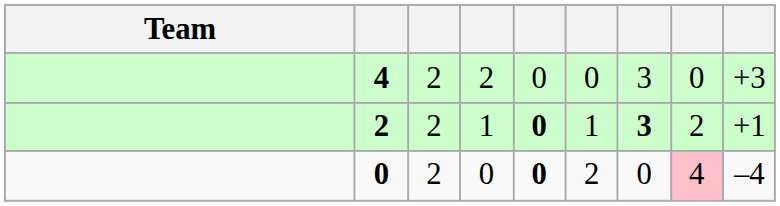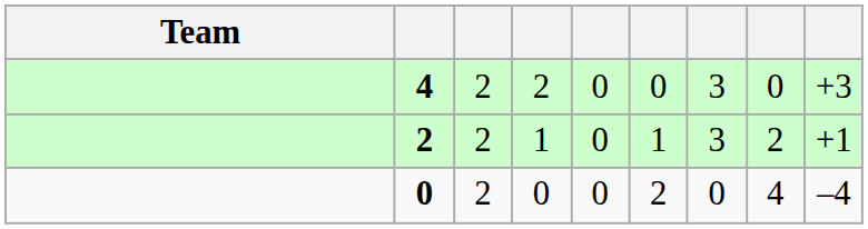row 3 | column 5: bold -> normal
row 3 | column 7: bold -> normal
row 4 | column 5: bold -> normal
row 4 | column 8: pink background -> no background
